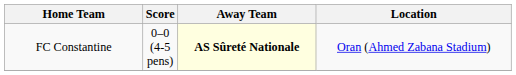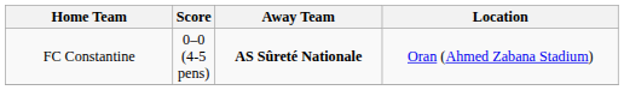FC Constantine | Away Team: lightyellow background -> no background
